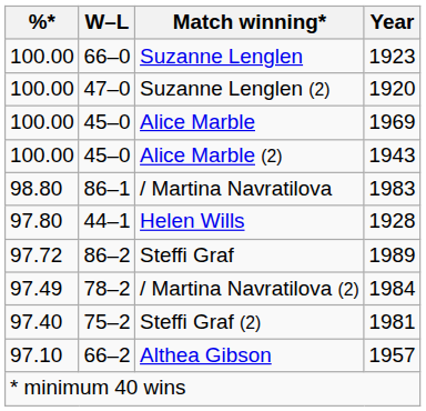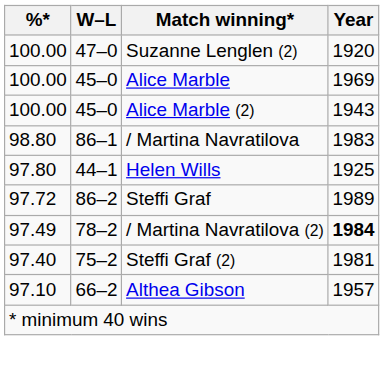- row: 100.00 | 66–0 | Suzanne Lenglen | 1923
Helen Wills | Year: 1928 -> 1925
/ Martina Navratilova (2) | Year: normal -> bold
